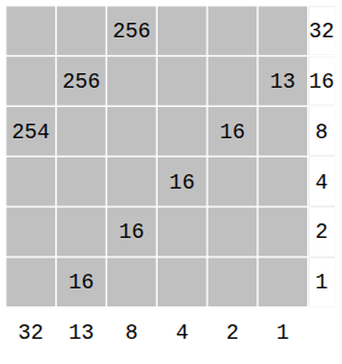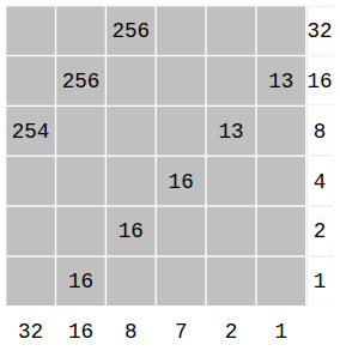row 3 | column 5: 16 -> 13
row 7 | column 2: 13 -> 16
row 7 | column 4: 4 -> 7
